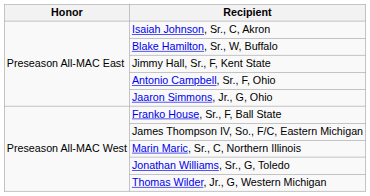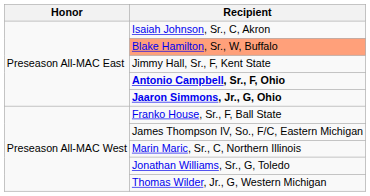row 3 | Recipient: no background -> lightsalmon background
row 5 | Recipient: normal -> bold
row 6 | Recipient: normal -> bold
